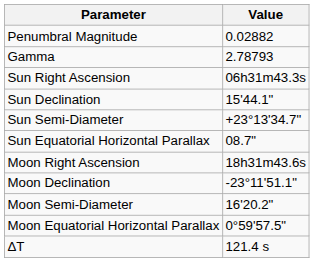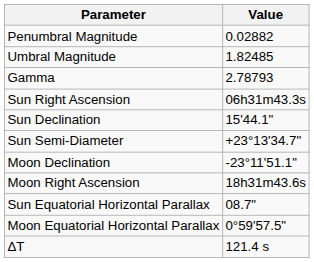+ row: Umbral Magnitude | 1.82485
rows swapped: Sun Equatorial Horizontal Parallax <-> Moon Declination
- row: Moon Semi-Diameter | 16'20.2"
